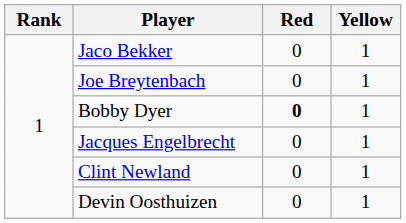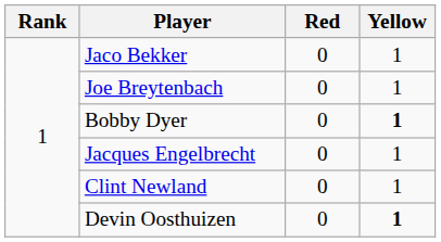Bobby Dyer | Red: bold -> normal
Bobby Dyer | Yellow: normal -> bold
Devin Oosthuizen | Yellow: normal -> bold
